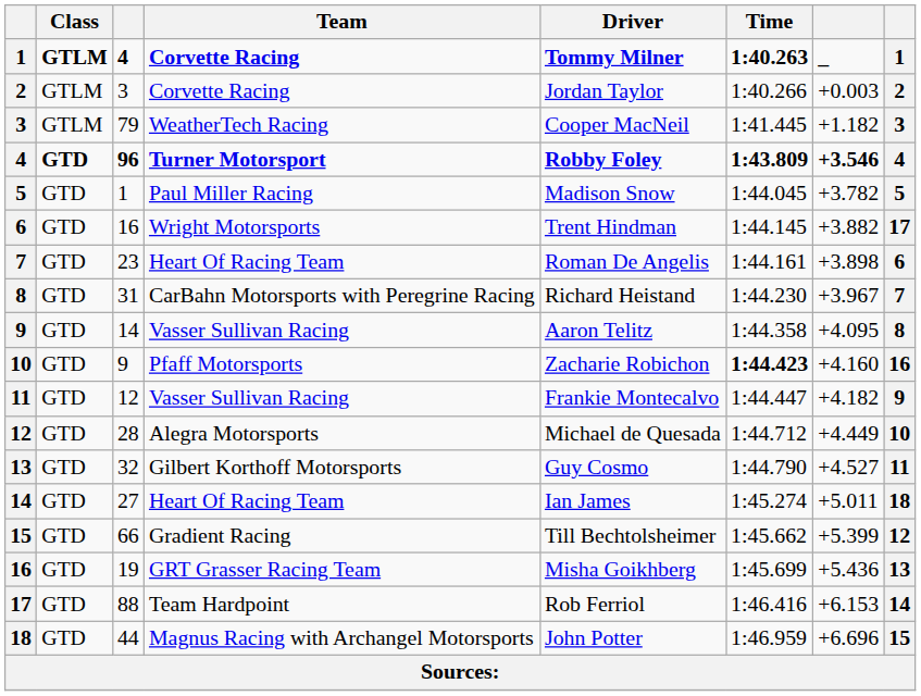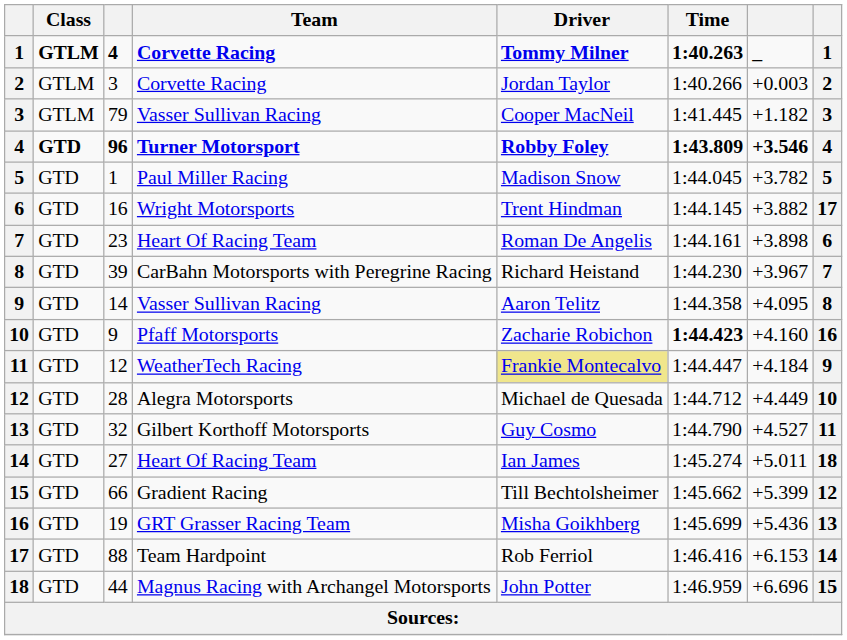row 4 | Team: WeatherTech Racing -> Vasser Sullivan Racing
row 9 | column 3: 31 -> 39
row 12 | Team: Vasser Sullivan Racing -> WeatherTech Racing
row 12 | Driver: no background -> khaki background
row 12 | column 7: +4.182 -> +4.184
